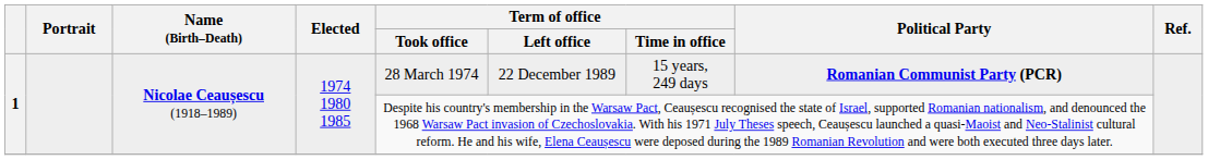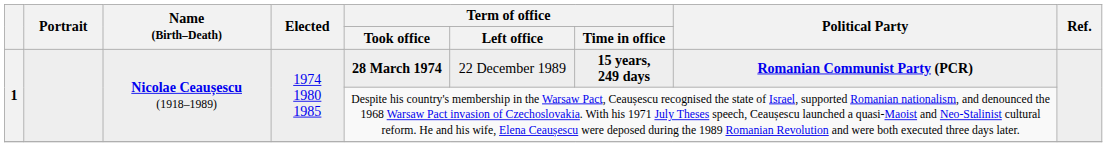row 3 | Term of office / Took office: normal -> bold
row 3 | Term of office / Time in office: normal -> bold
